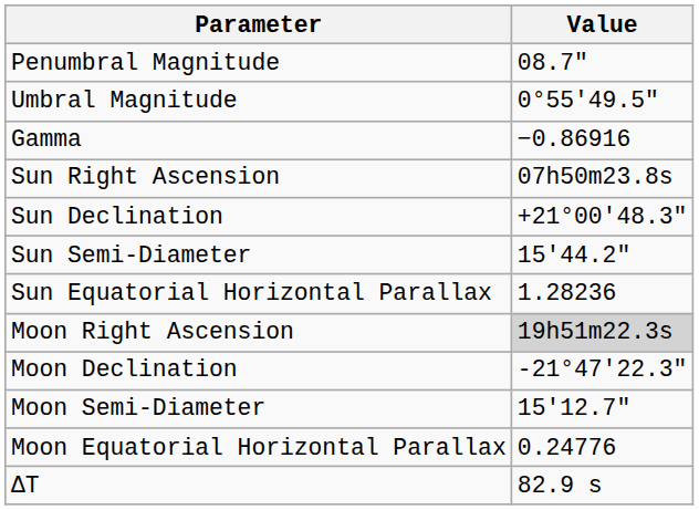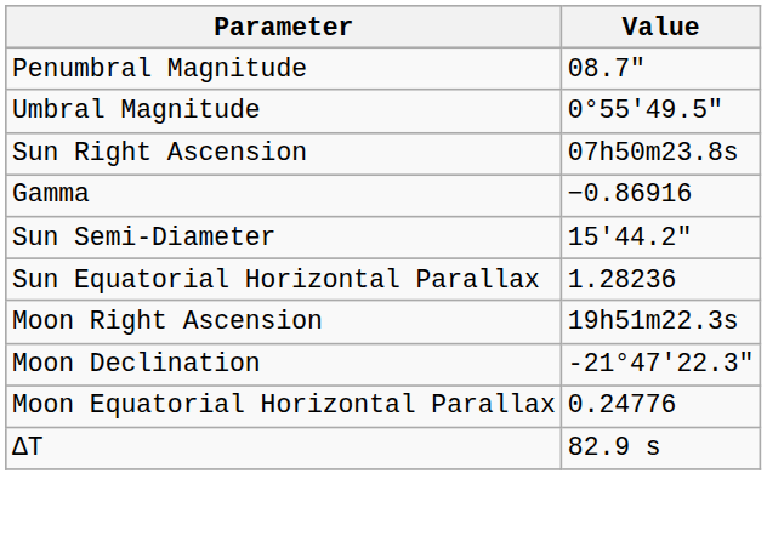rows swapped: Gamma <-> Sun Right Ascension
- row: Sun Declination | +21°00'48.3"
Moon Right Ascension | Value: lightgrey background -> no background
- row: Moon Semi-Diameter | 15'12.7"
